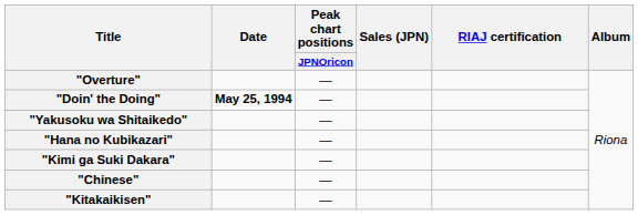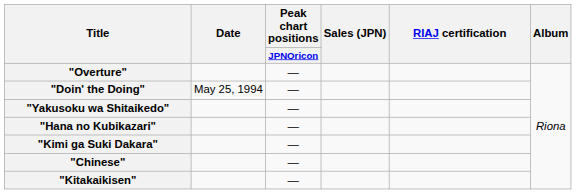"Doin' the Doing" | Date: bold -> normal
